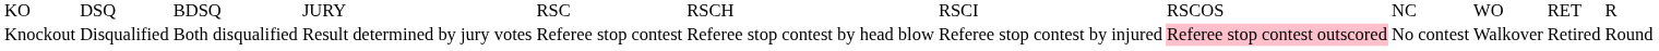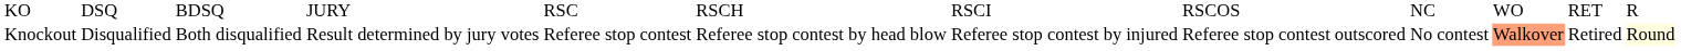Knockout | column 8: pink background -> no background
Knockout | column 10: no background -> lightsalmon background
Knockout | column 12: no background -> lightyellow background
